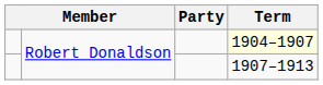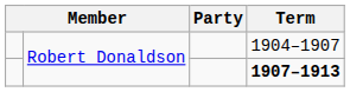1904–1907 | Term: lightyellow background -> no background
1907–1913 | Term: normal -> bold
